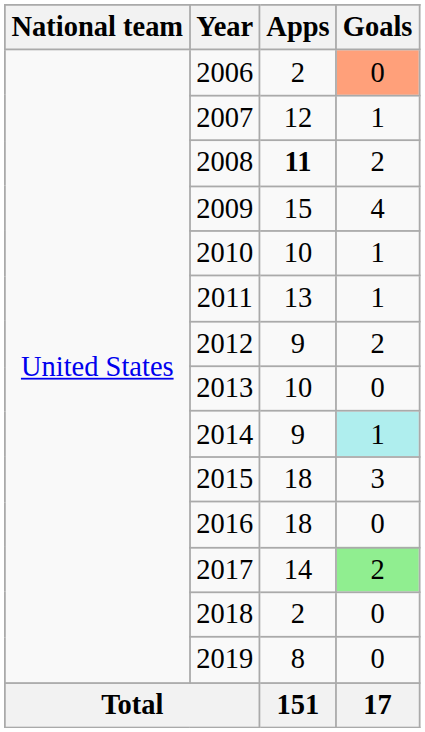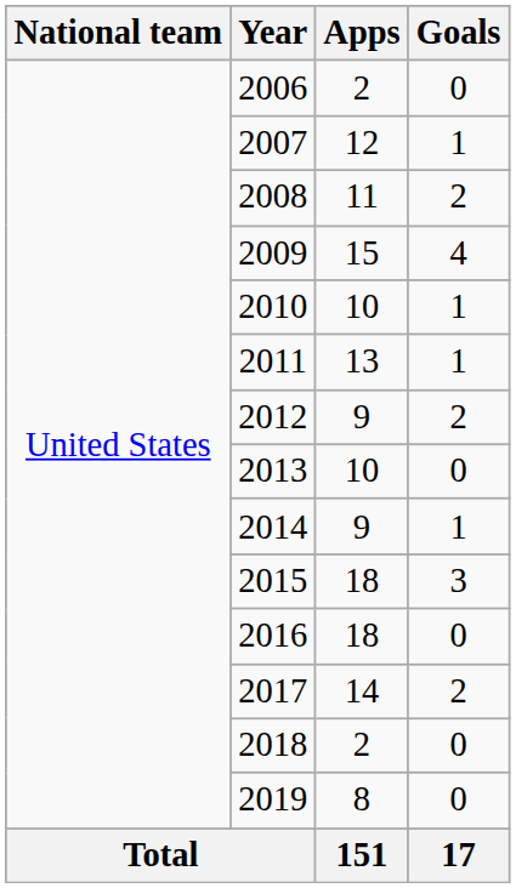2006 | Goals: lightsalmon background -> no background
2008 | Apps: bold -> normal
2014 | Goals: paleturquoise background -> no background
2017 | Goals: lightgreen background -> no background
